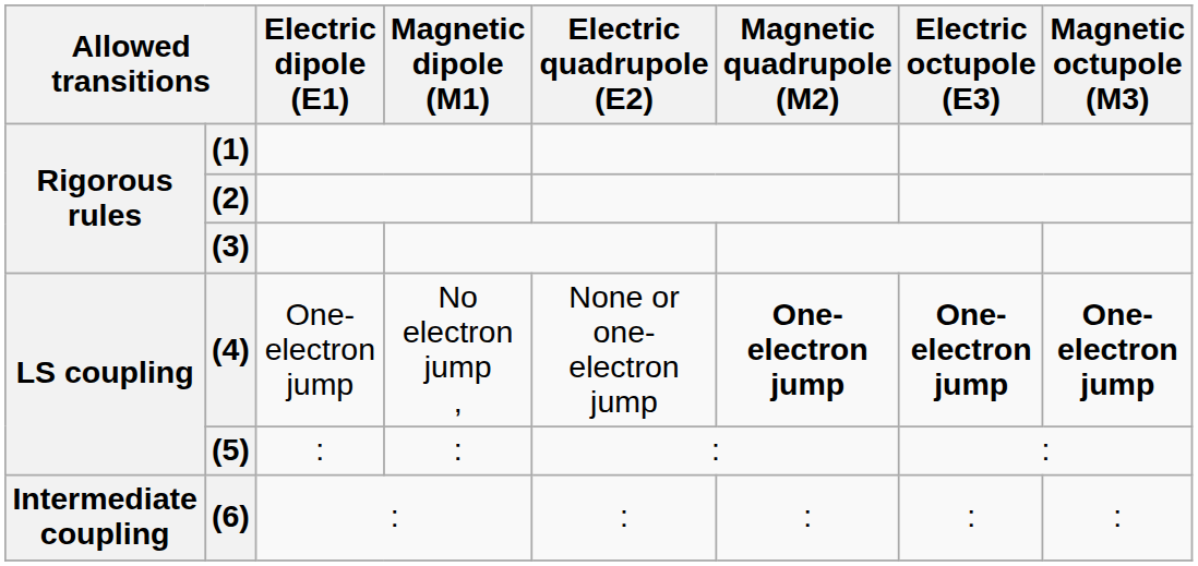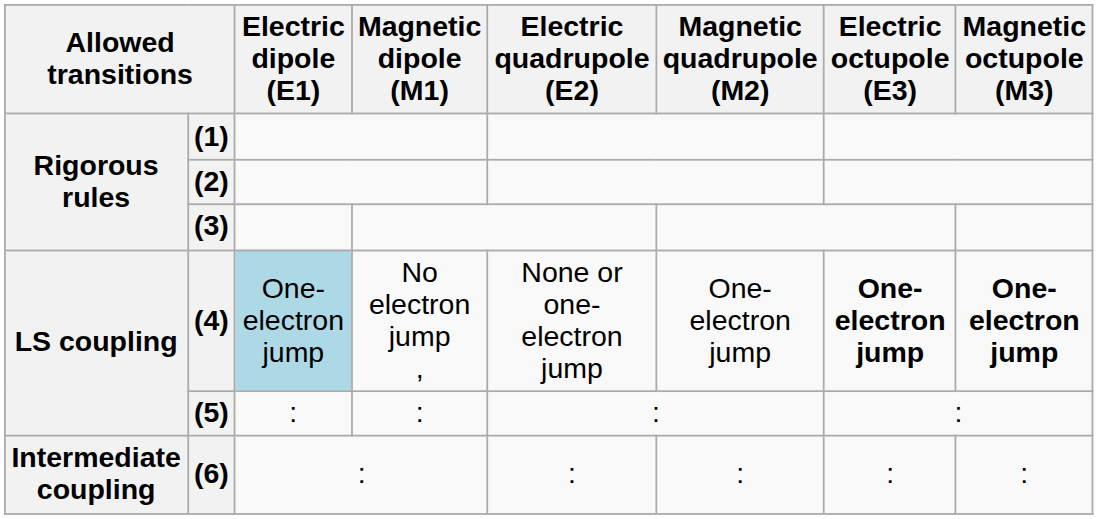(4) | Electric dipole (E1): no background -> lightblue background
(4) | Magnetic quadrupole (M2): bold -> normal
